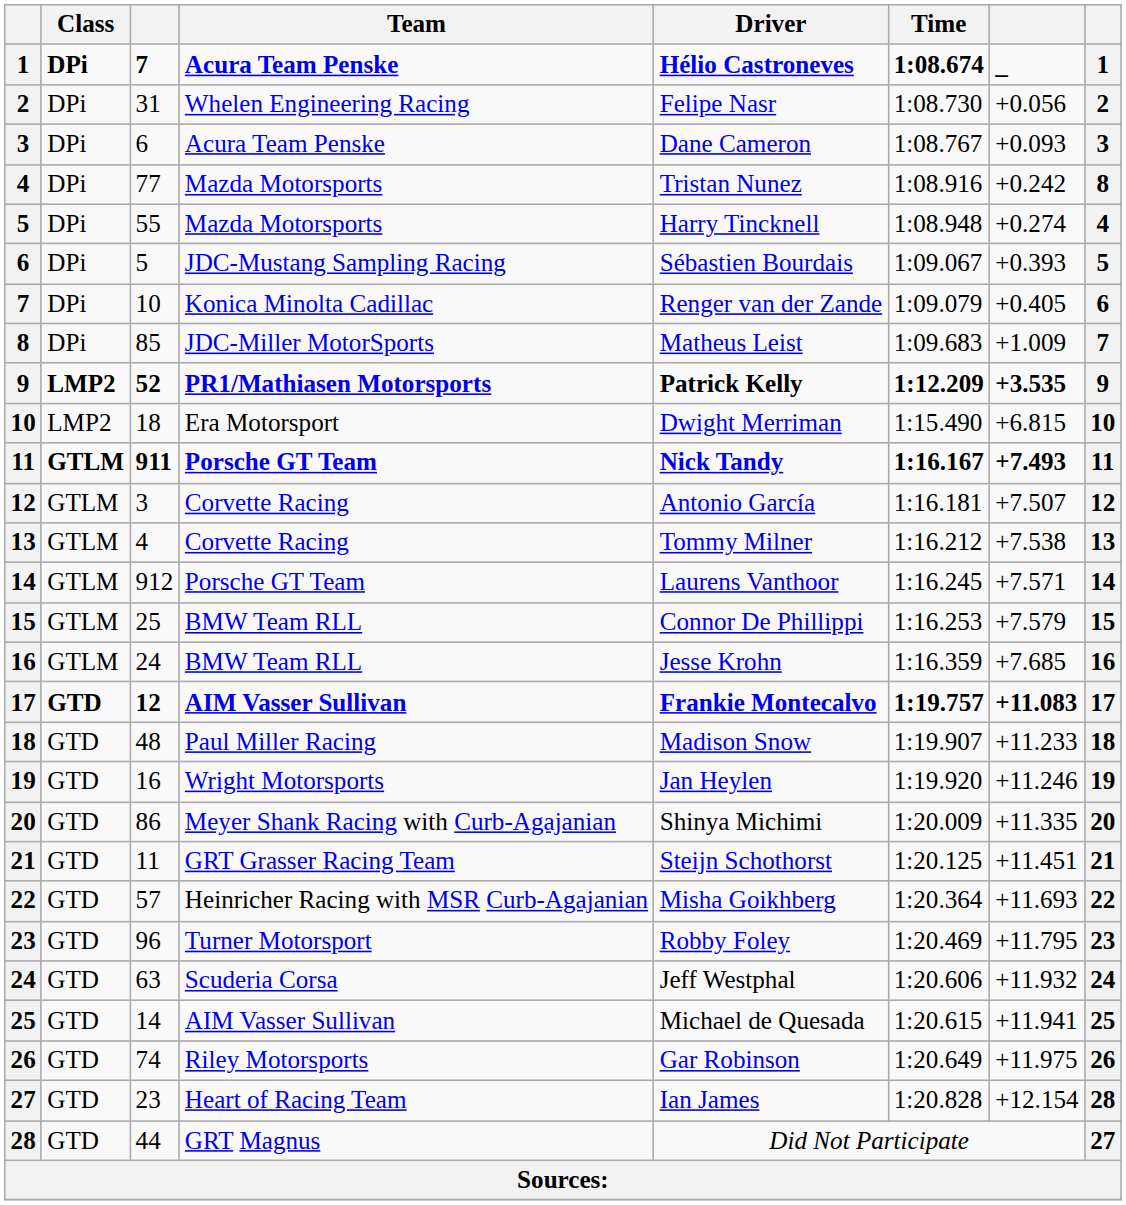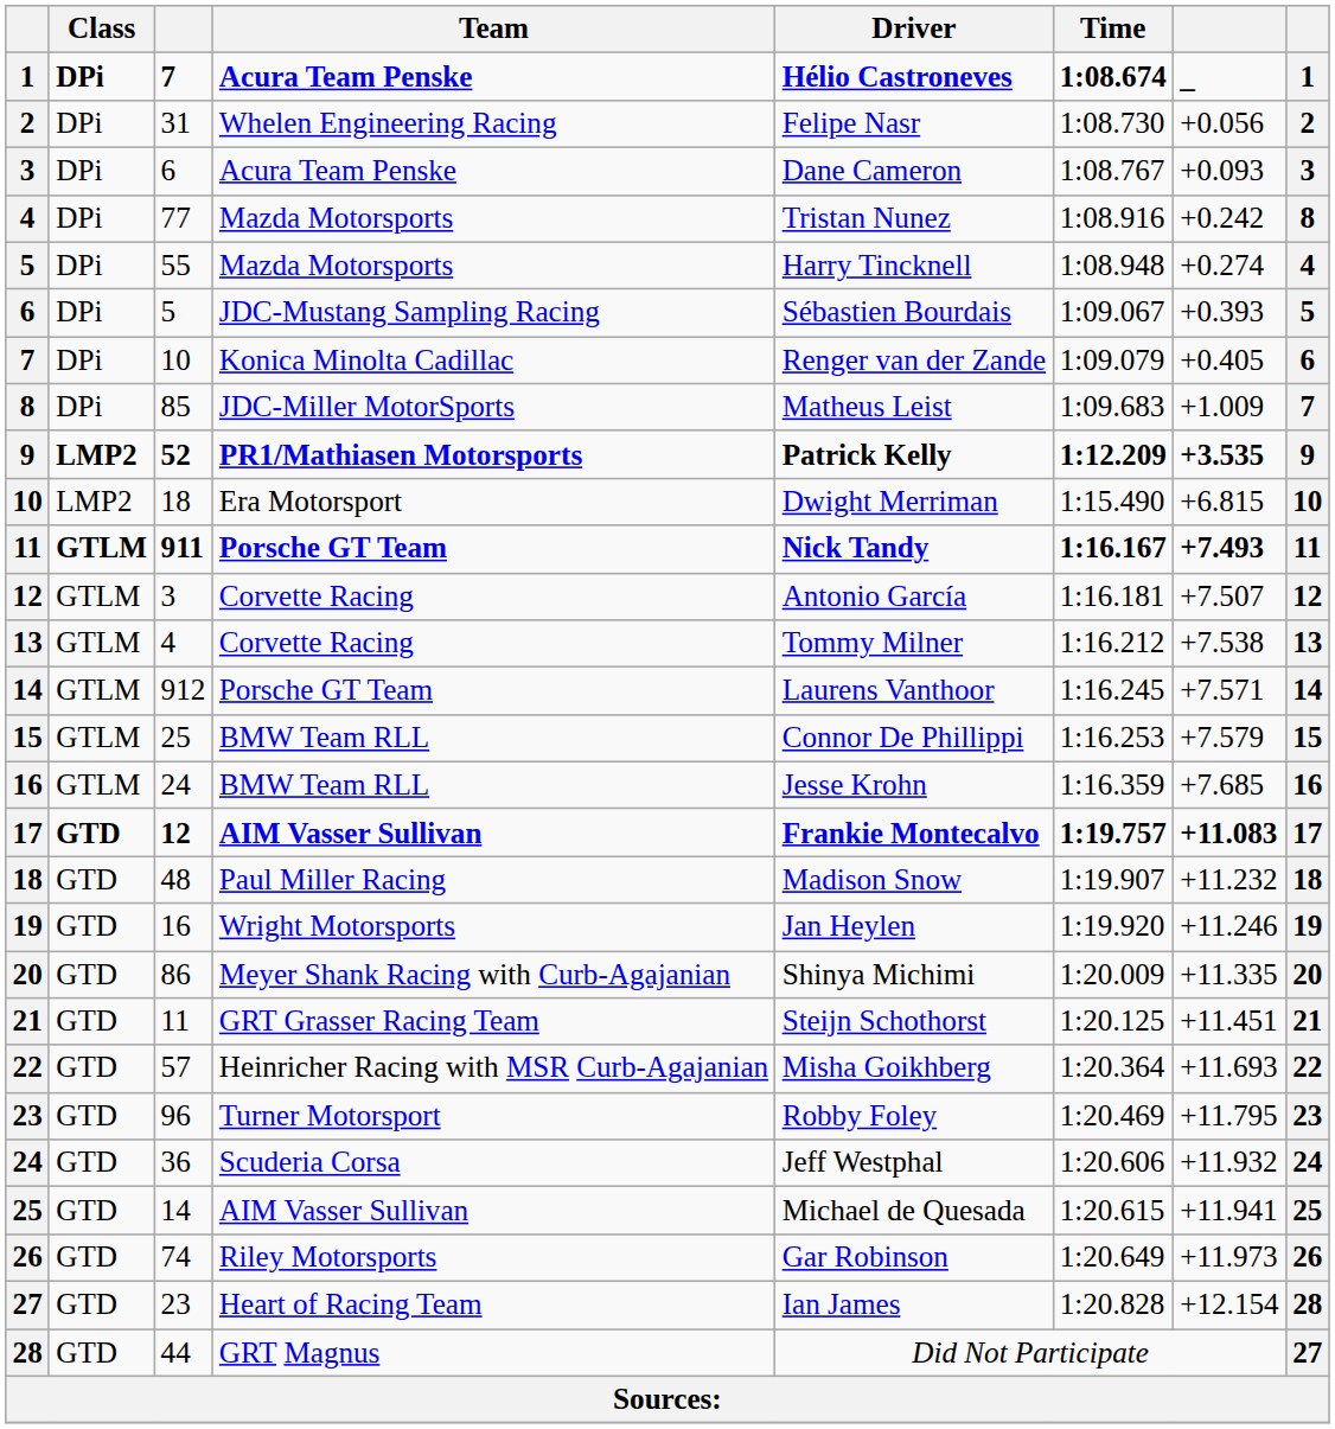row 19 | column 7: +11.233 -> +11.232
row 25 | column 3: 63 -> 36
row 27 | column 7: +11.975 -> +11.973
